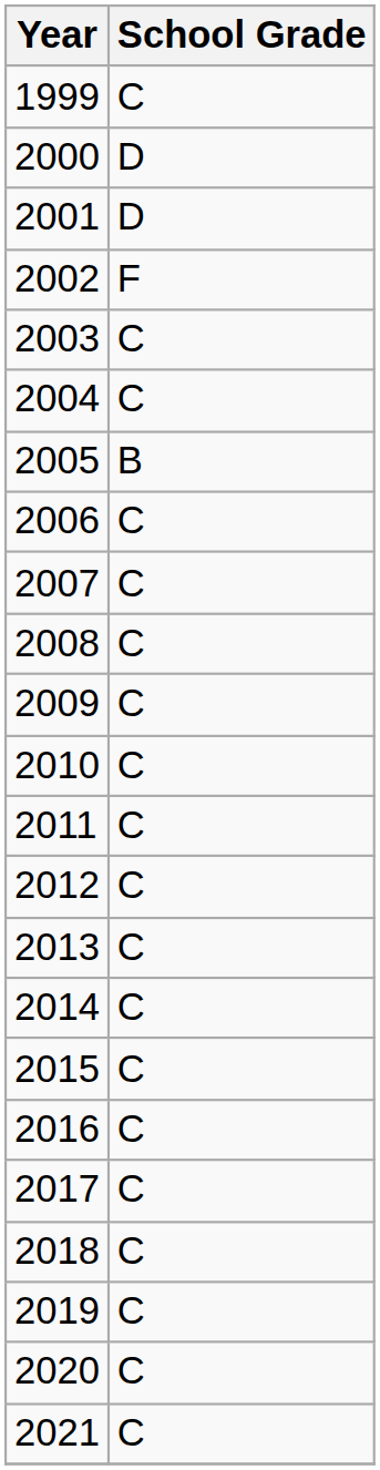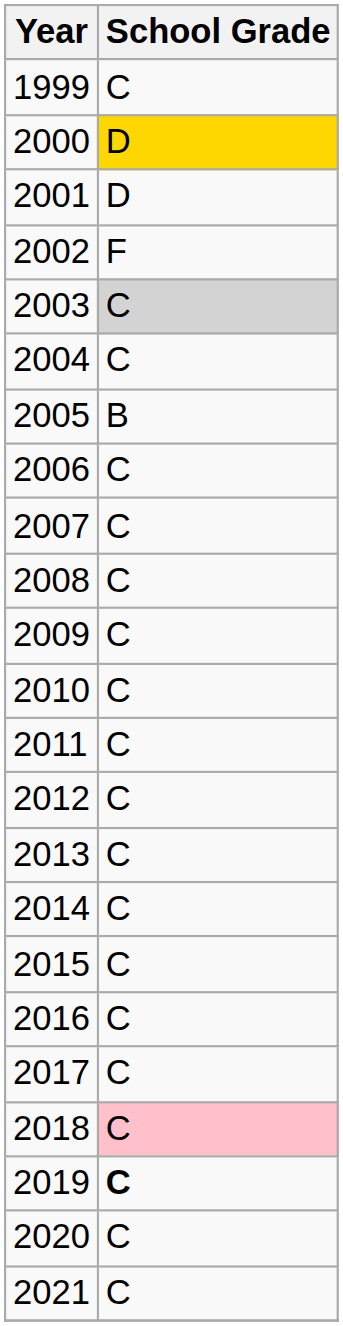2000 | School Grade: no background -> gold background
2003 | School Grade: no background -> lightgrey background
2018 | School Grade: no background -> pink background
2019 | School Grade: normal -> bold
